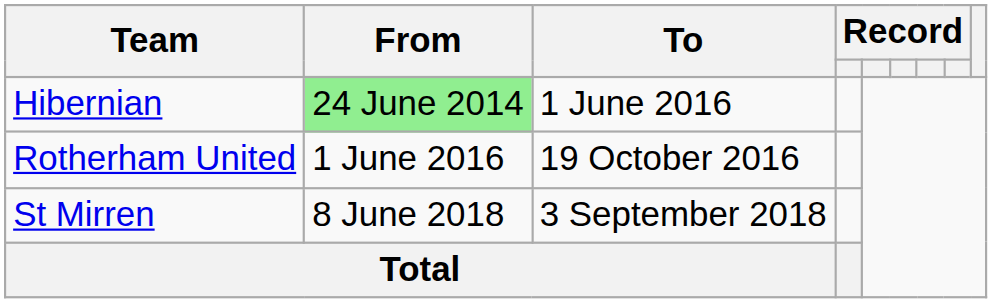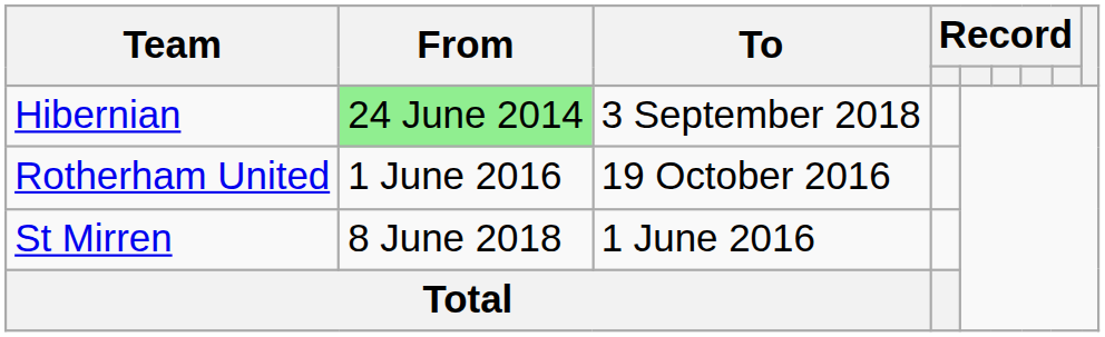Hibernian | To: 1 June 2016 -> 3 September 2018
St Mirren | To: 3 September 2018 -> 1 June 2016
